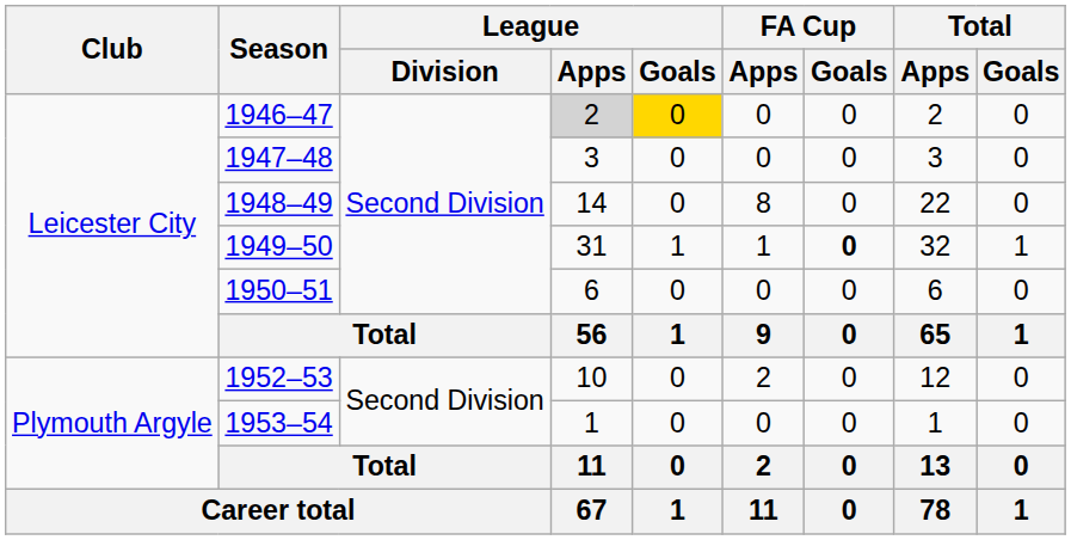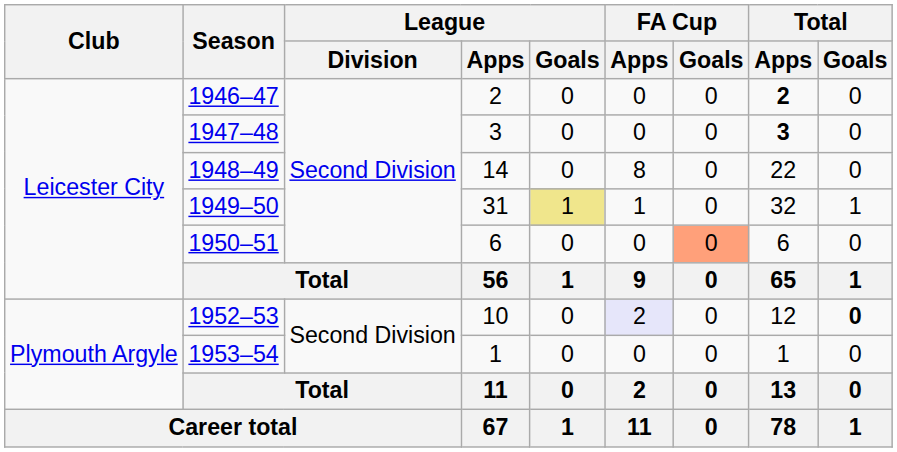1946–47 | League / Apps: lightgrey background -> no background
1946–47 | League / Goals: gold background -> no background
1946–47 | Total / Apps: normal -> bold
1947–48 | Total / Apps: normal -> bold
1949–50 | League / Goals: no background -> khaki background
1949–50 | FA Cup / Goals: bold -> normal
1950–51 | FA Cup / Goals: no background -> lightsalmon background
1952–53 | FA Cup / Apps: no background -> lavender background
1952–53 | Total / Goals: normal -> bold
